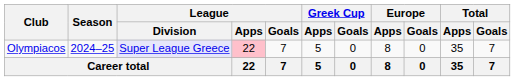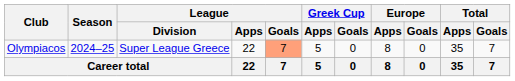Olympiacos | League / Division: lavender background -> no background
Olympiacos | League / Apps: pink background -> no background
Olympiacos | League / Goals: no background -> lightsalmon background
